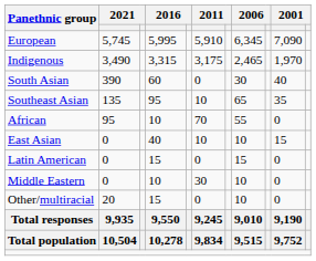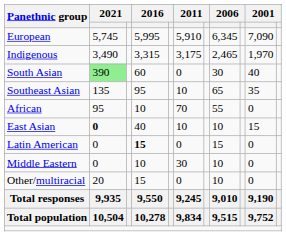South Asian | column 2: no background -> lightgreen background
East Asian | column 2: normal -> bold
Latin American | column 4: normal -> bold
